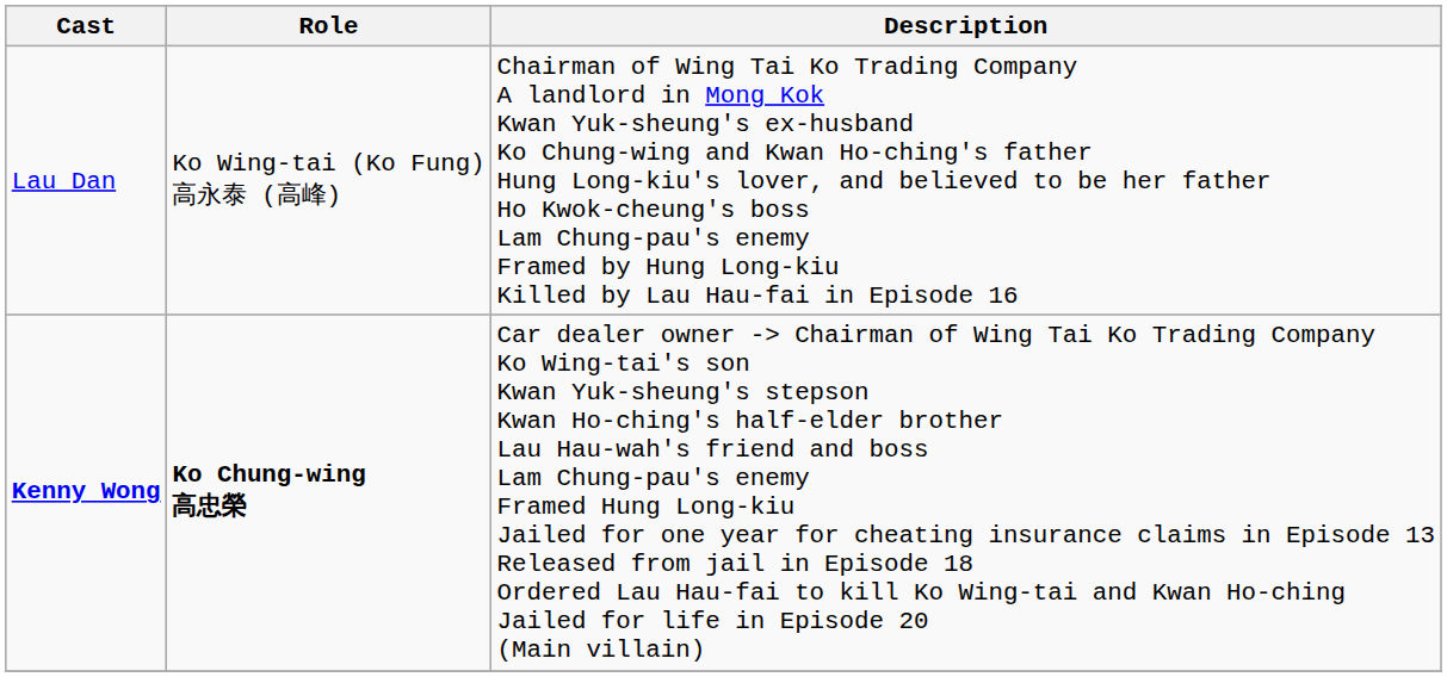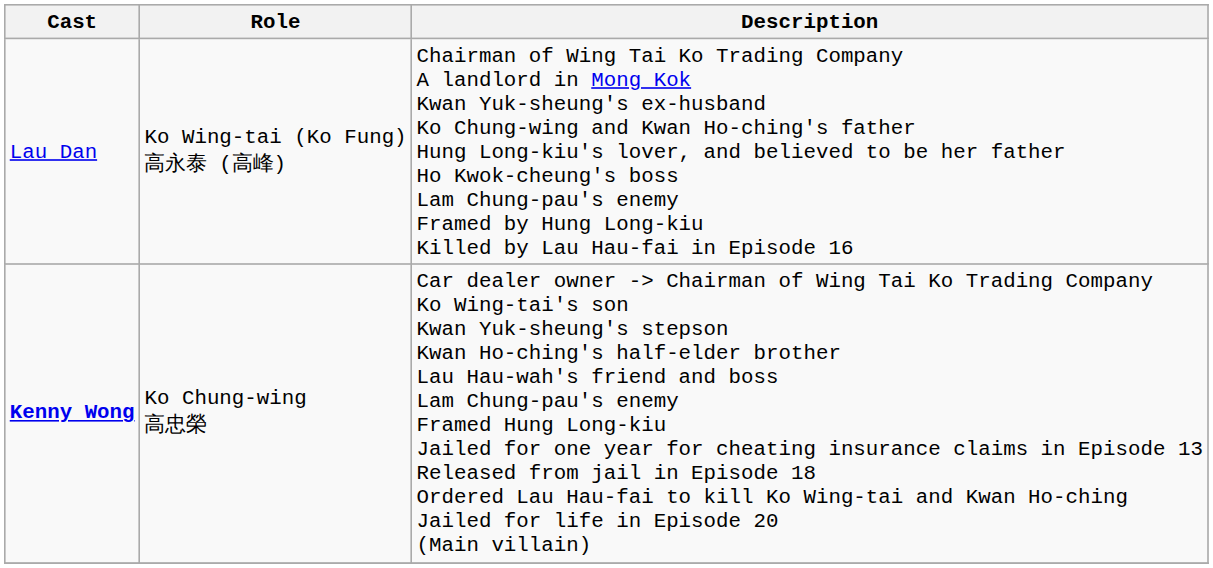Kenny Wong | Role: bold -> normal
